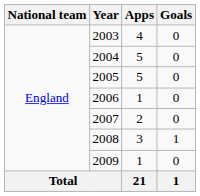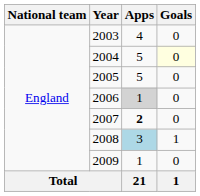2004 | Goals: no background -> lightyellow background
2006 | Apps: no background -> lightgrey background
2007 | Apps: normal -> bold
2008 | Apps: no background -> lightblue background
